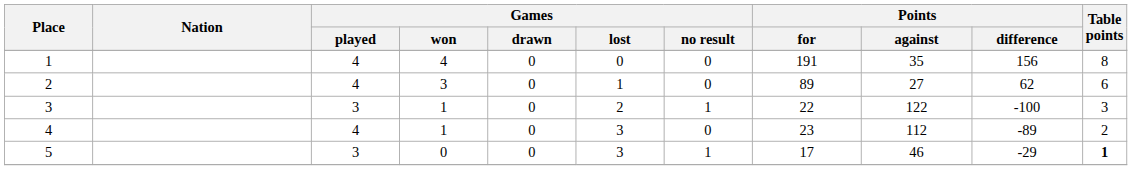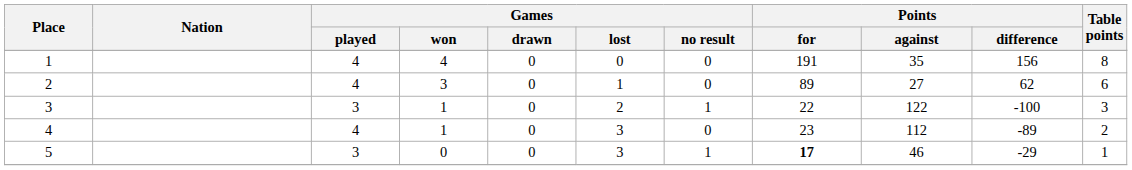5 | Points / for: normal -> bold
5 | Table points: bold -> normal
